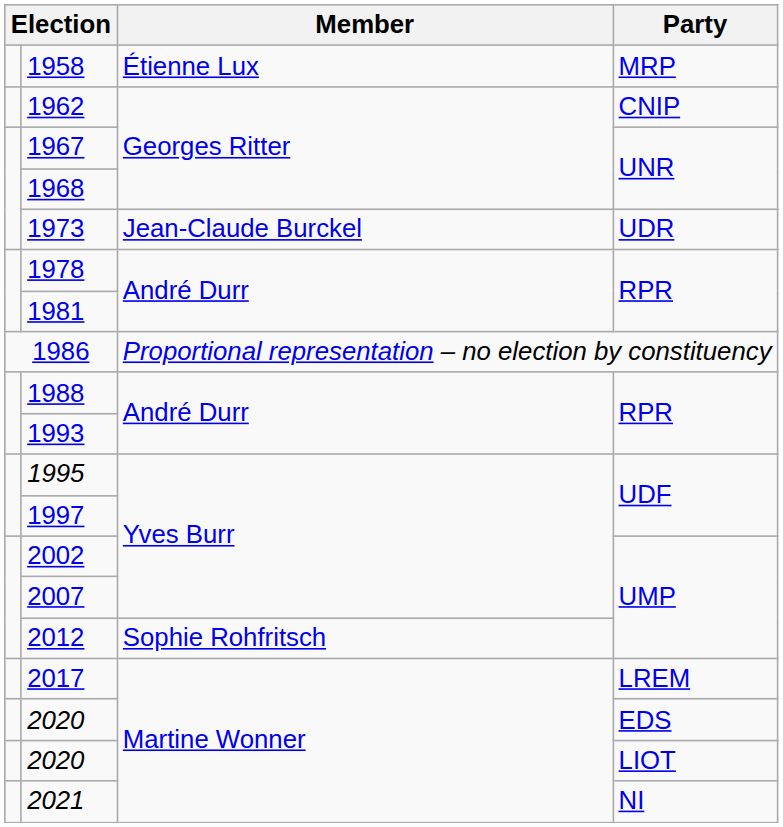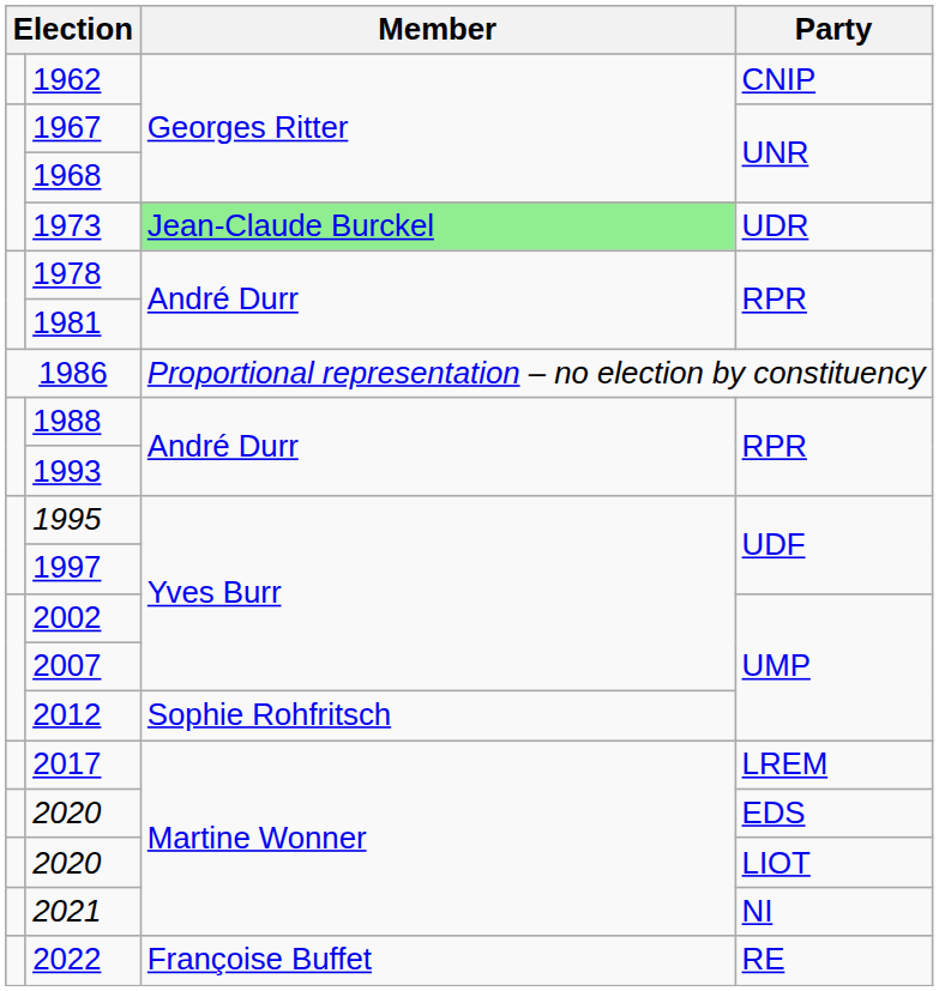- row: 1958 | Étienne Lux | MRP
1973 | Member: no background -> lightgreen background
+ row: 2022 | Françoise Buffet | RE
